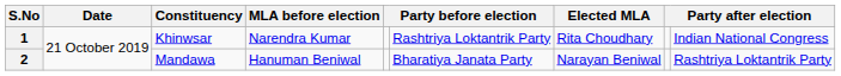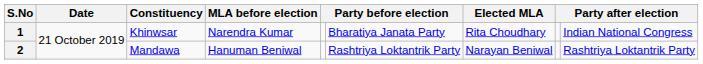1 | column 6: Rashtriya Loktantrik Party -> Bharatiya Janata Party
2 | column 6: Bharatiya Janata Party -> Rashtriya Loktantrik Party
